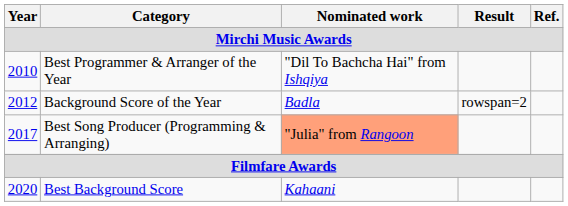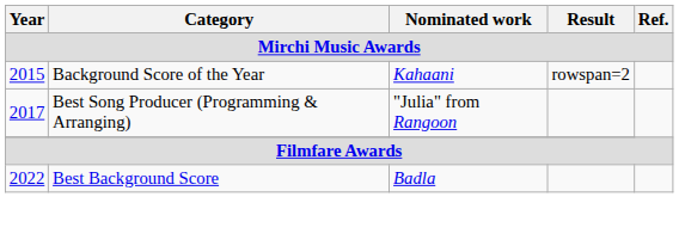- row: 2010 | Best Programmer & Arranger of the Year | "Dil To Bachcha Hai" from Ishqiya
Background Score of the Year | Year: 2012 -> 2015
Background Score of the Year | Nominated work: Badla -> Kahaani
Best Song Producer (Programming & Arranging) | Nominated work: lightsalmon background -> no background
Best Background Score | Year: 2020 -> 2022
Best Background Score | Nominated work: Kahaani -> Badla
